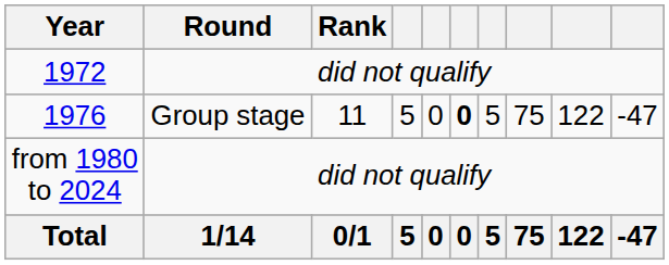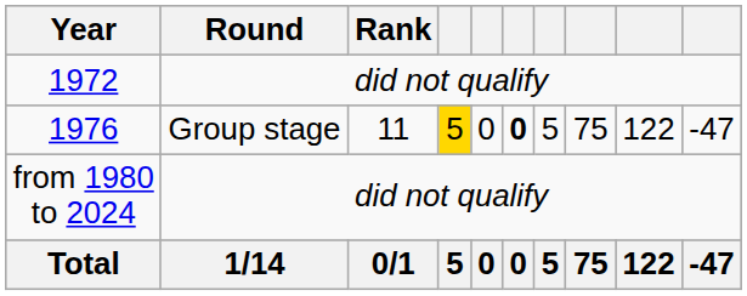1976 | column 4: no background -> gold background
